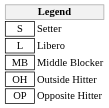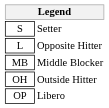L | column 2: Libero -> Opposite Hitter
OP | column 2: Opposite Hitter -> Libero
